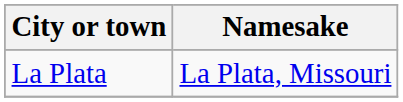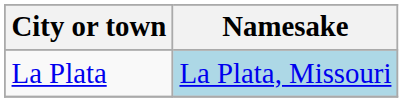La Plata | Namesake: no background -> lightblue background
